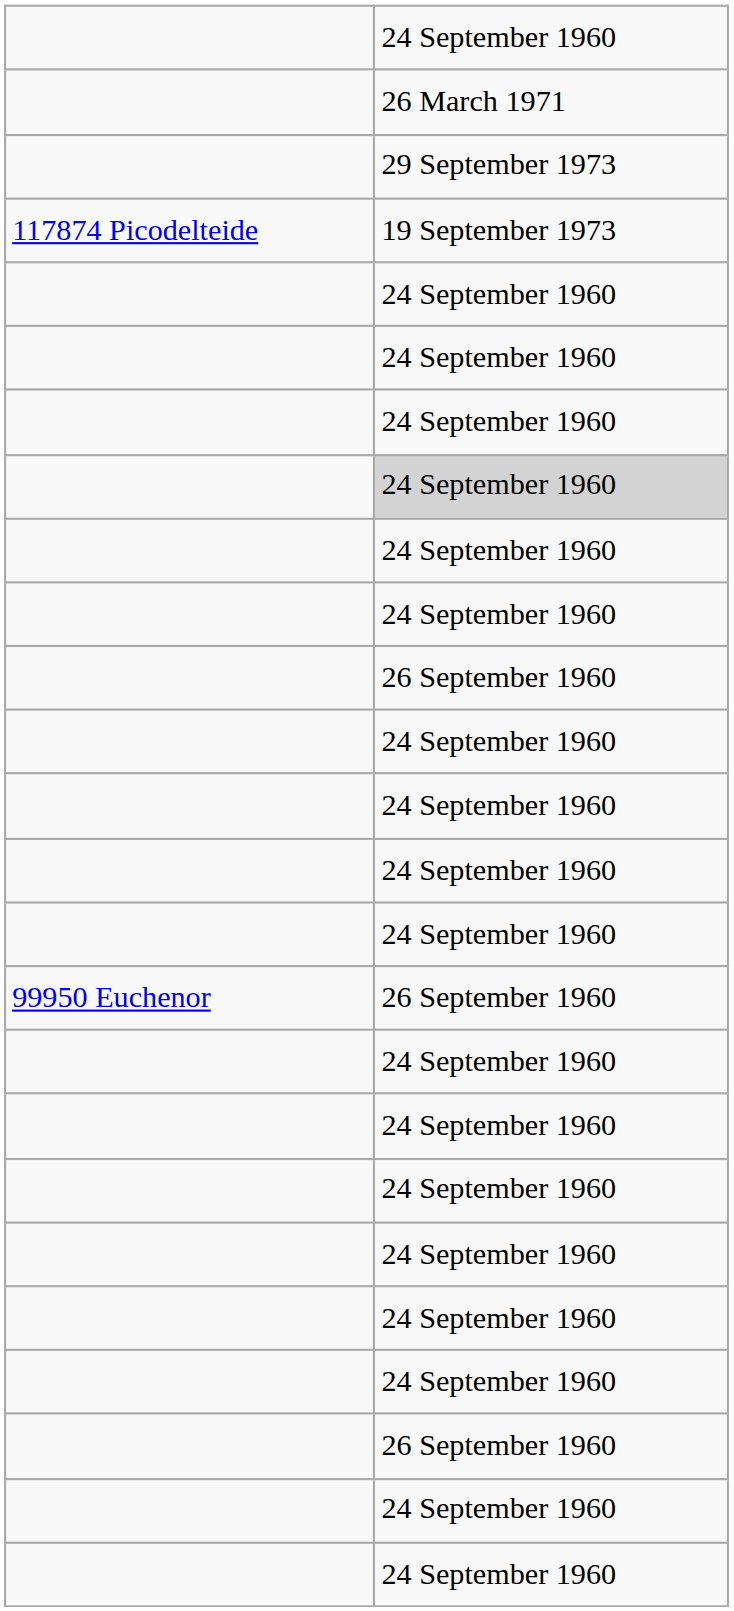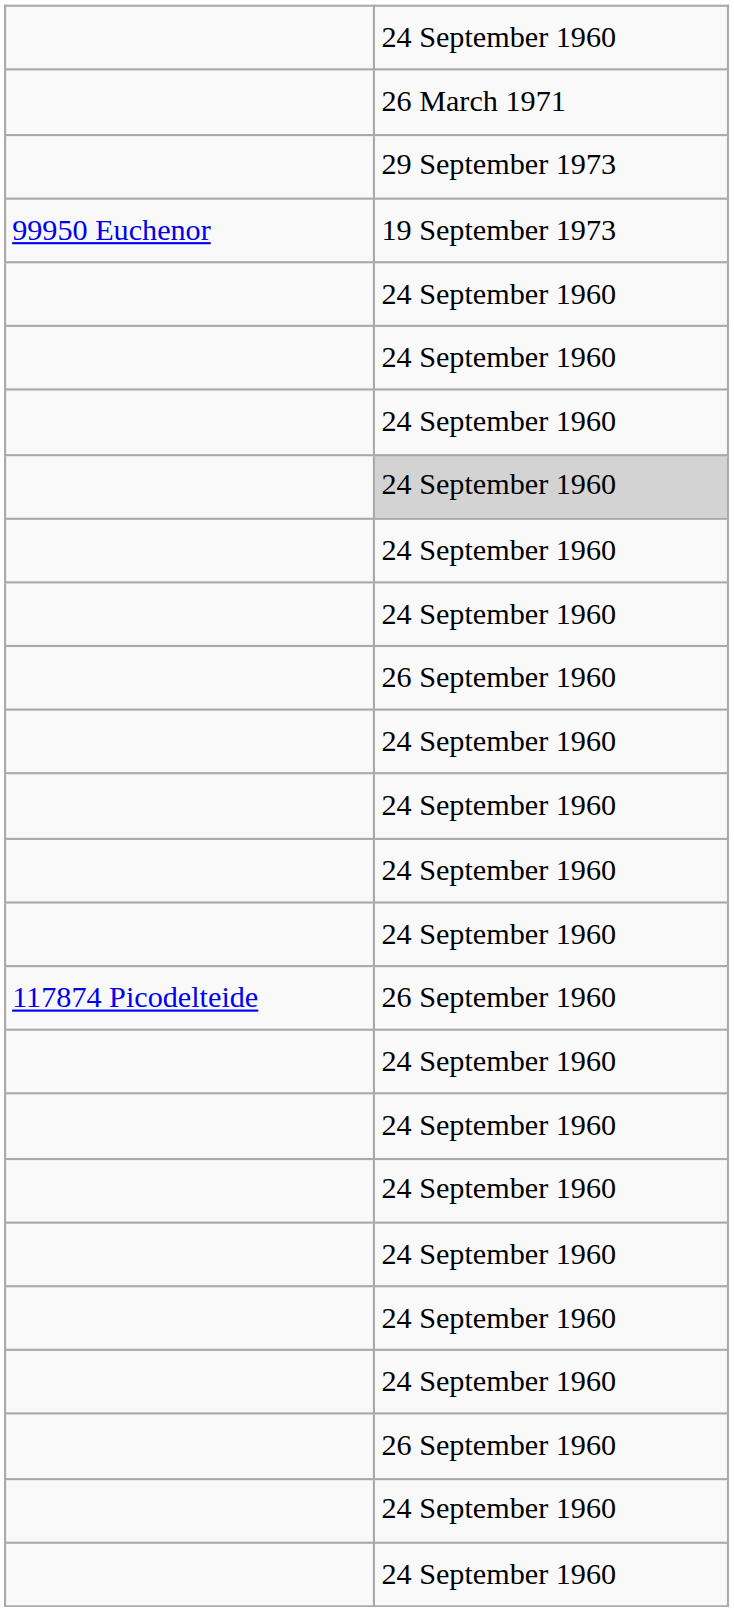row 4 | column 1: 117874 Picodelteide -> 99950 Euchenor
row 16 | column 1: 99950 Euchenor -> 117874 Picodelteide
